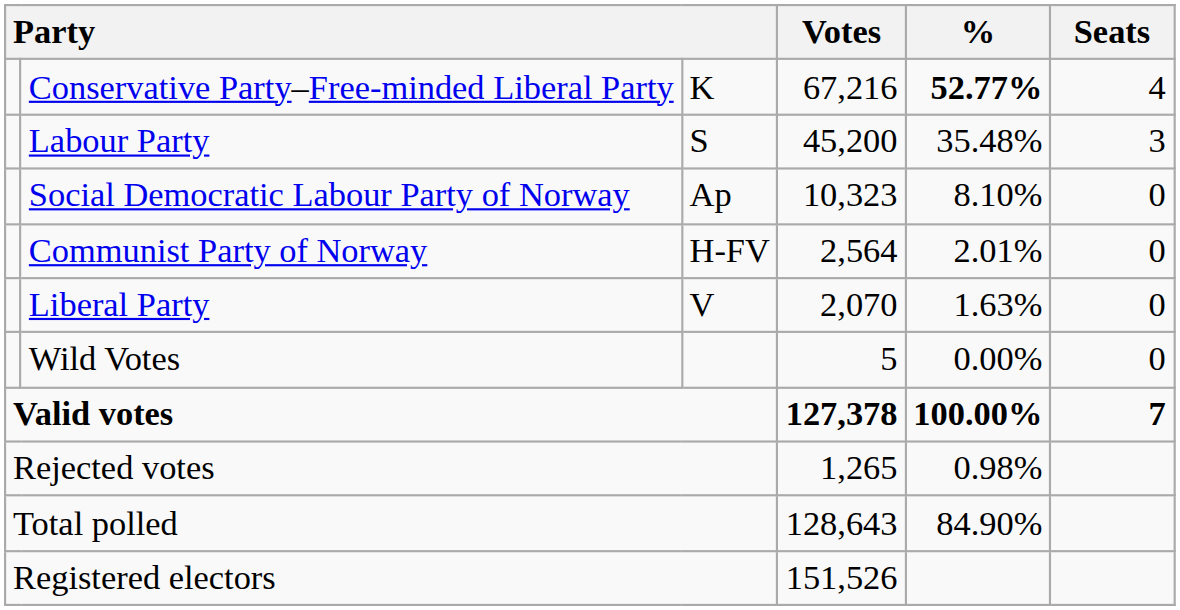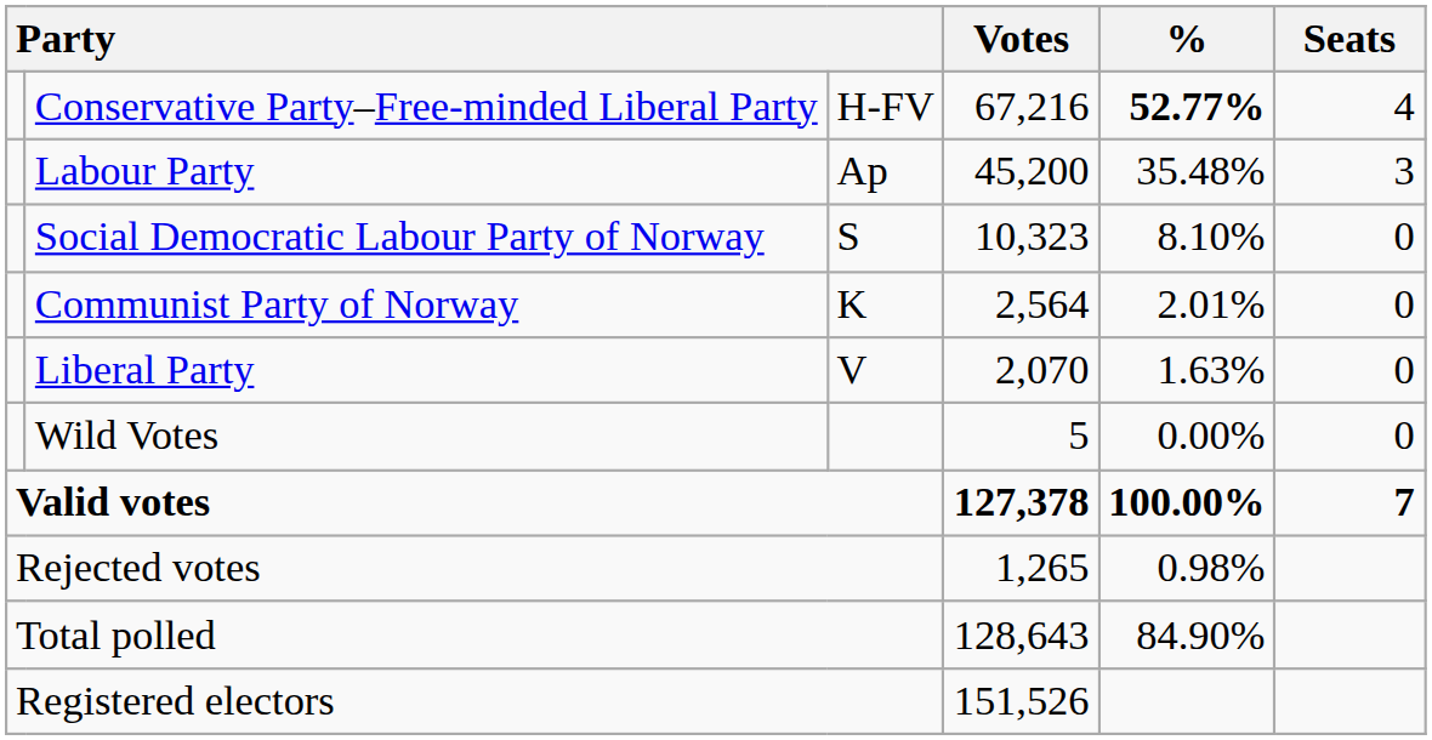Conservative Party–Free-minded Liberal Party | column 3: K -> H-FV
Labour Party | column 3: S -> Ap
Social Democratic Labour Party of Norway | column 3: Ap -> S
Communist Party of Norway | column 3: H-FV -> K
